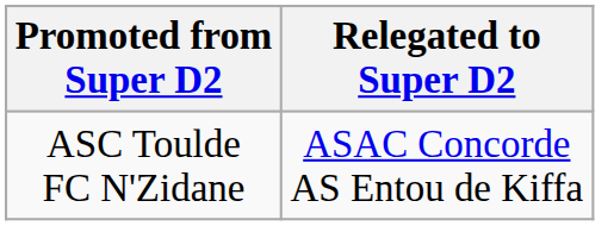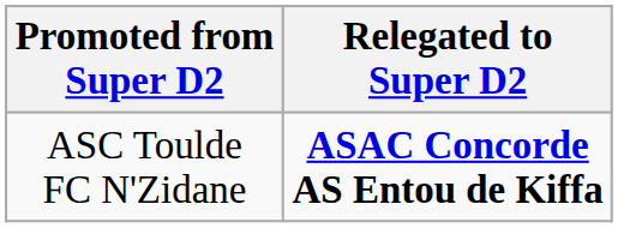ASC Toulde FC N'Zidane | Relegated to Super D2: normal -> bold
